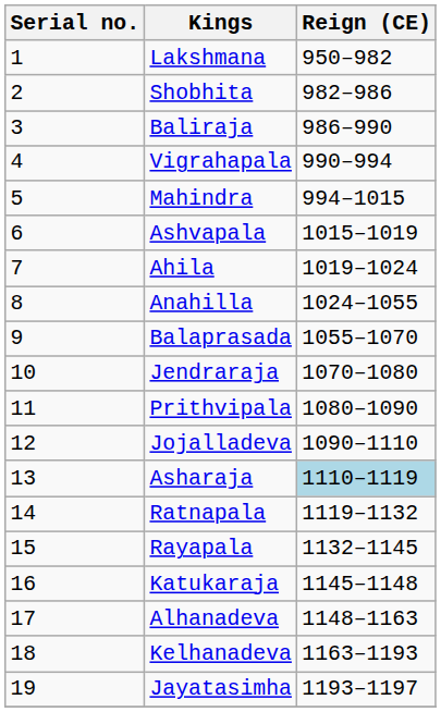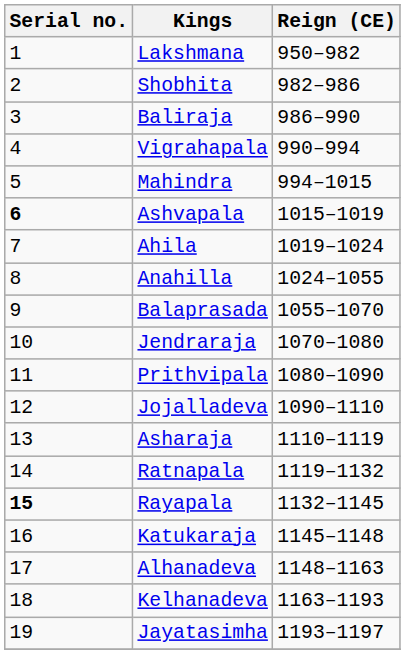Ashvapala | Serial no.: normal -> bold
Asharaja | Reign (CE): lightblue background -> no background
Rayapala | Serial no.: normal -> bold
